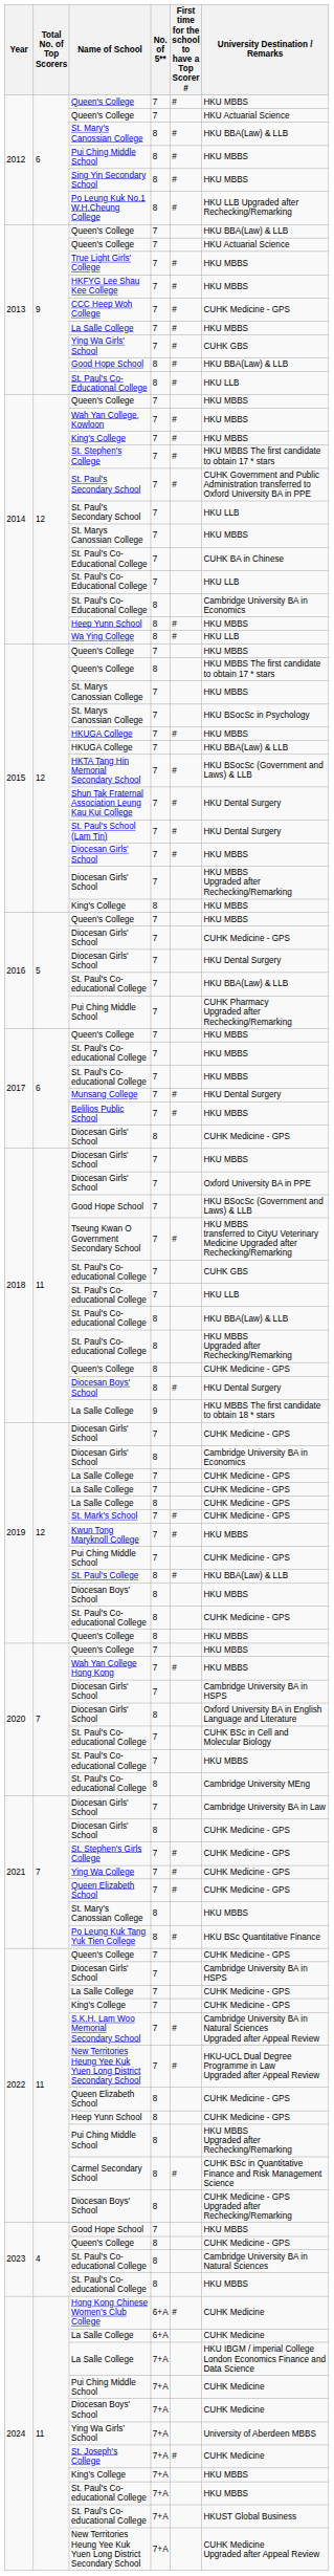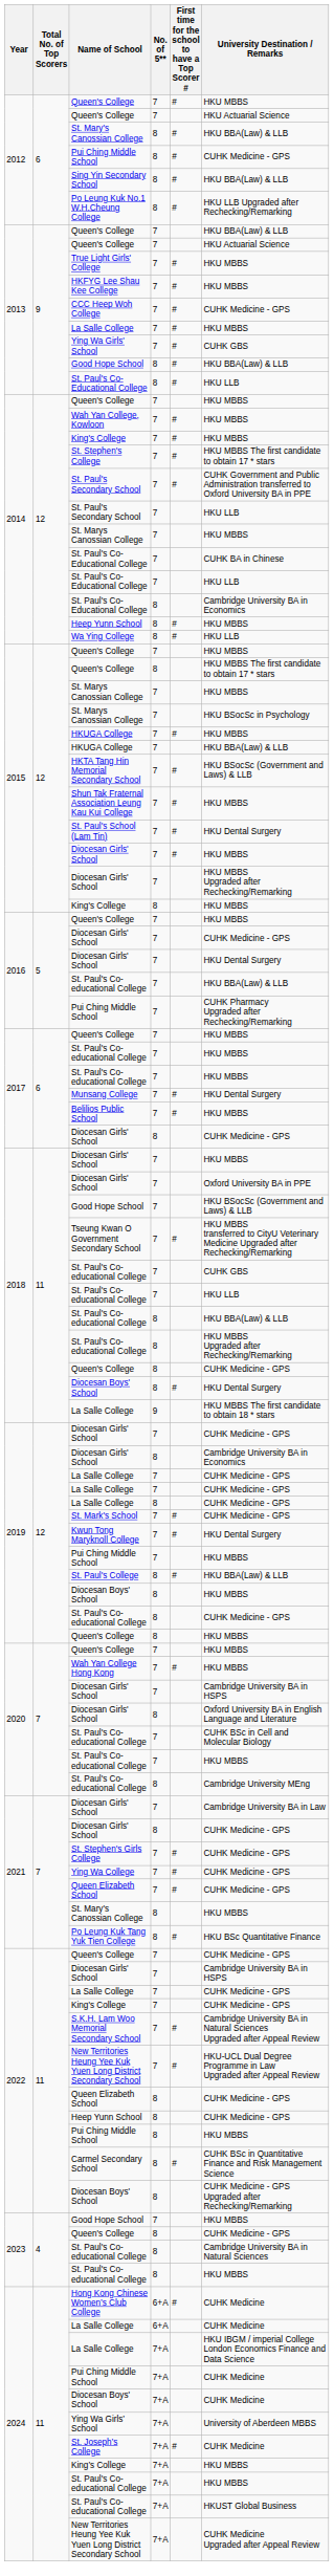2012 / Pui Ching Middle School | University Destination / Remarks: HKU MBBS -> CUHK Medicine - GPS
Sing Yin Secondary School | University Destination / Remarks: HKU MBBS -> HKU BBA(Law) & LLB
Shun Tak Fraternal Association Leung Kau Kui College | University Destination / Remarks: HKU Dental Surgery -> HKU MBBS
Kwun Tong Maryknoll College | University Destination / Remarks: HKU MBBS -> HKU Dental Surgery
2019 / Pui Ching Middle School | University Destination / Remarks: CUHK Medicine - GPS -> HKU MBBS
2022 / Pui Ching Middle School | University Destination / Remarks: HKU MBBS Upgraded after Rechecking/Remarking -> HKU MBBS
